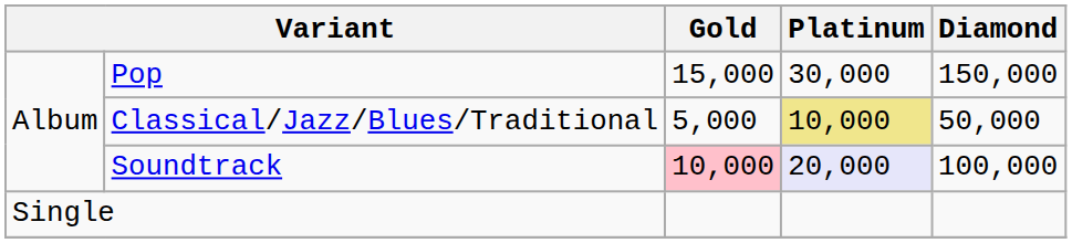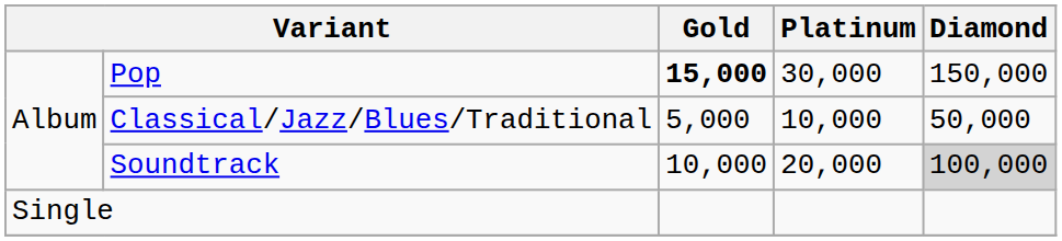Pop | Gold: normal -> bold
Classical/Jazz/Blues/Traditional | Platinum: khaki background -> no background
Soundtrack | Gold: pink background -> no background
Soundtrack | Platinum: lavender background -> no background
Soundtrack | Diamond: no background -> lightgrey background
